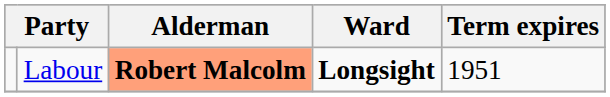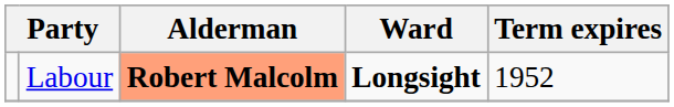Labour | Term expires: 1951 -> 1952
